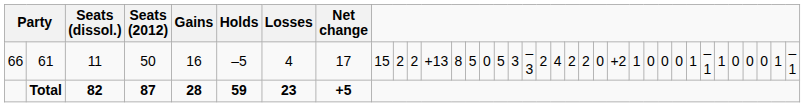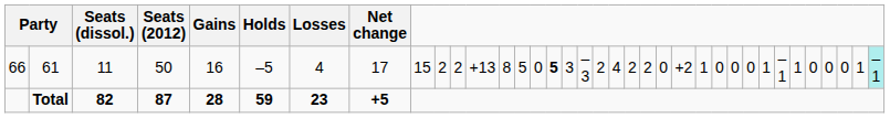61 | column 16: normal -> bold
61 | column 36: no background -> paleturquoise background
